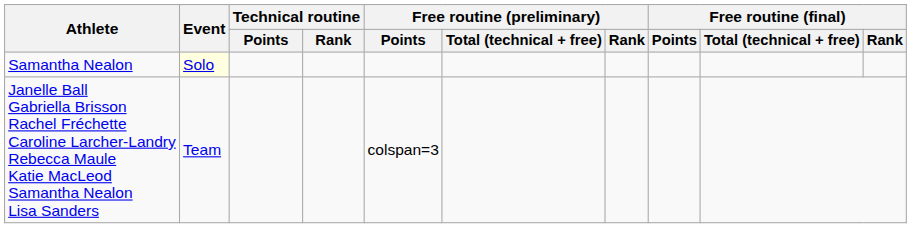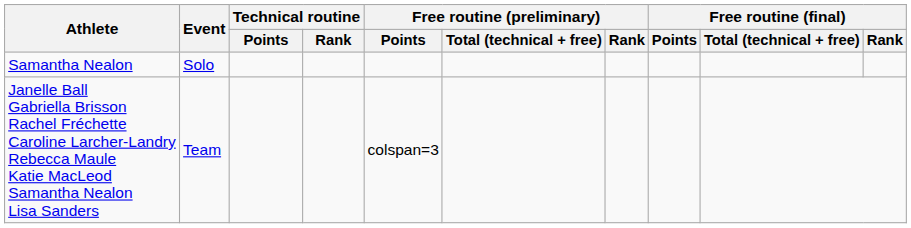Samantha Nealon | Event: lightyellow background -> no background
